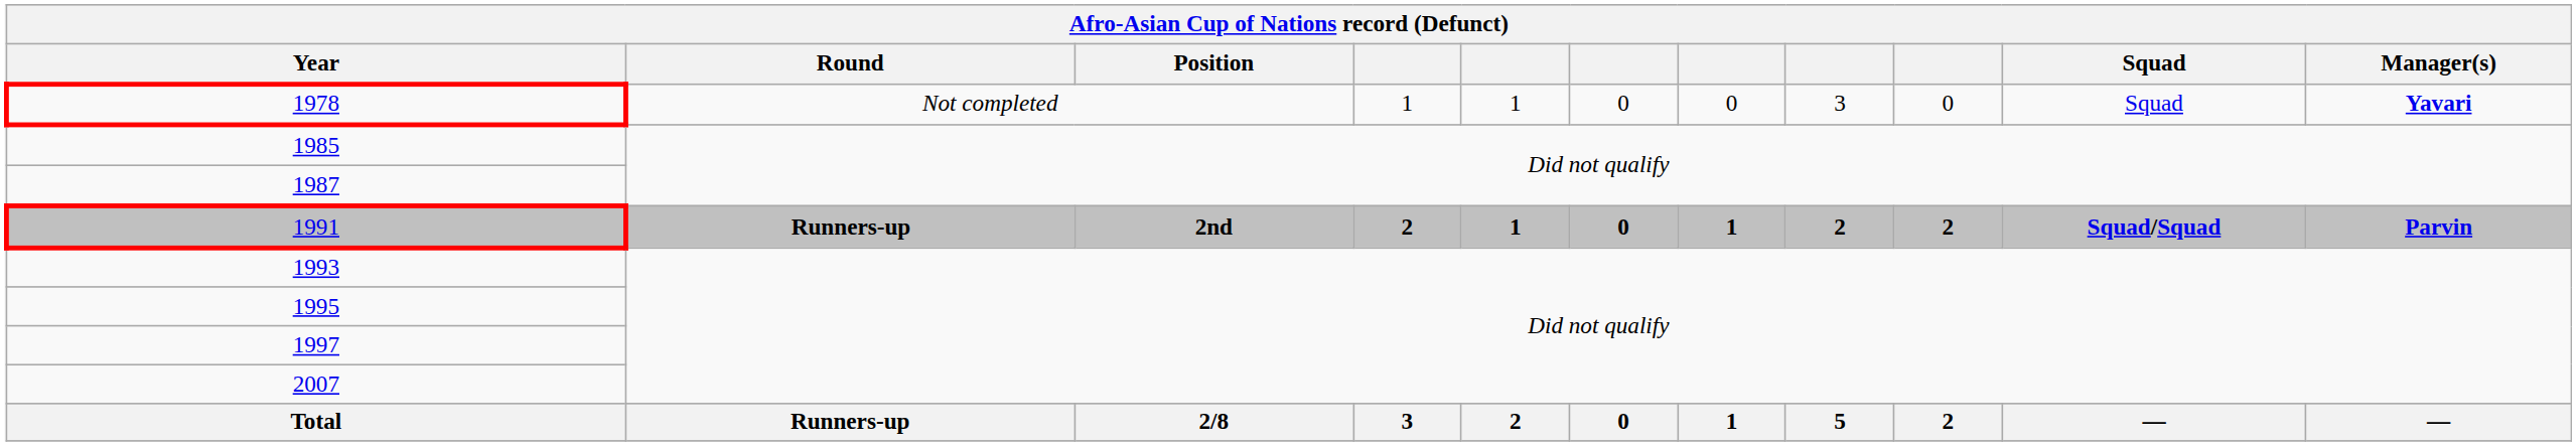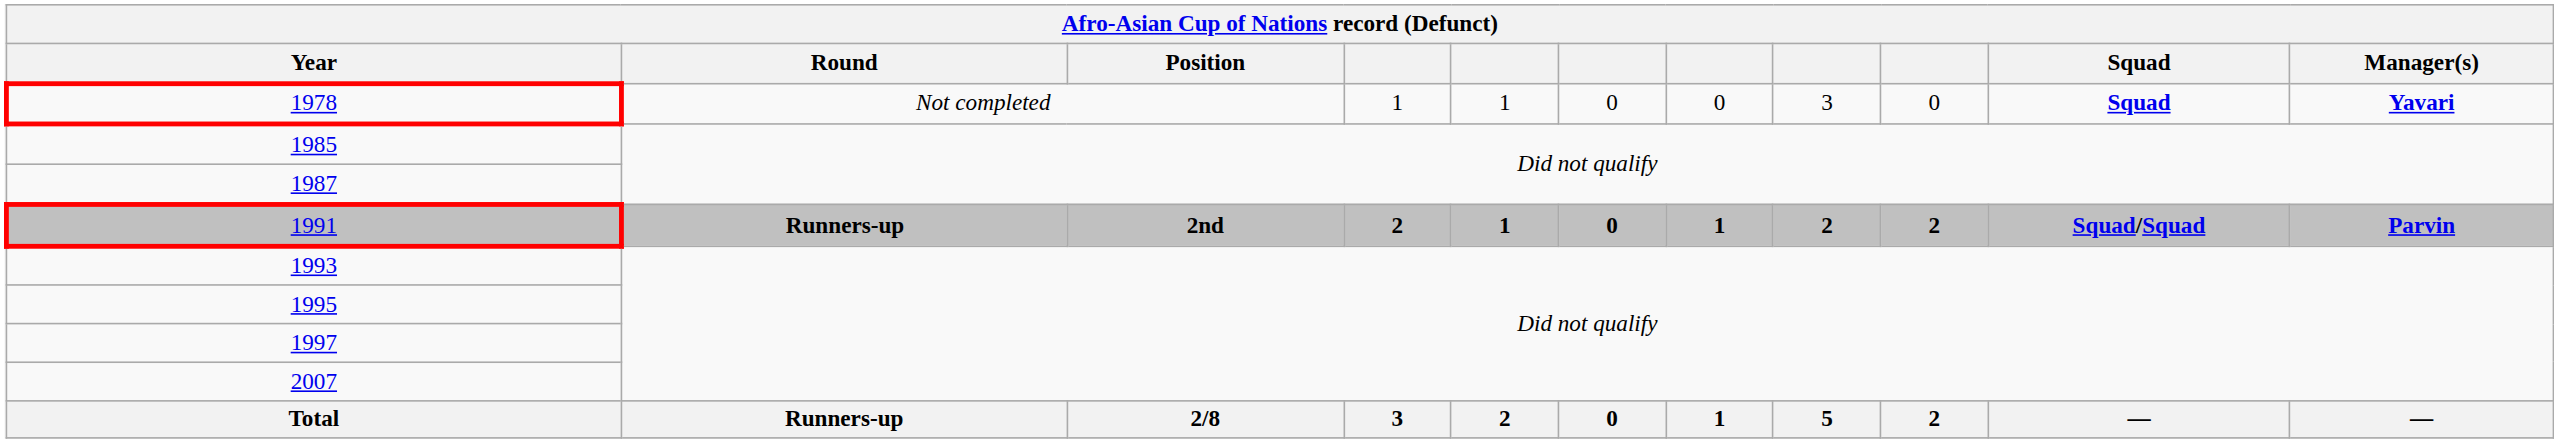1978 | Squad: normal -> bold
